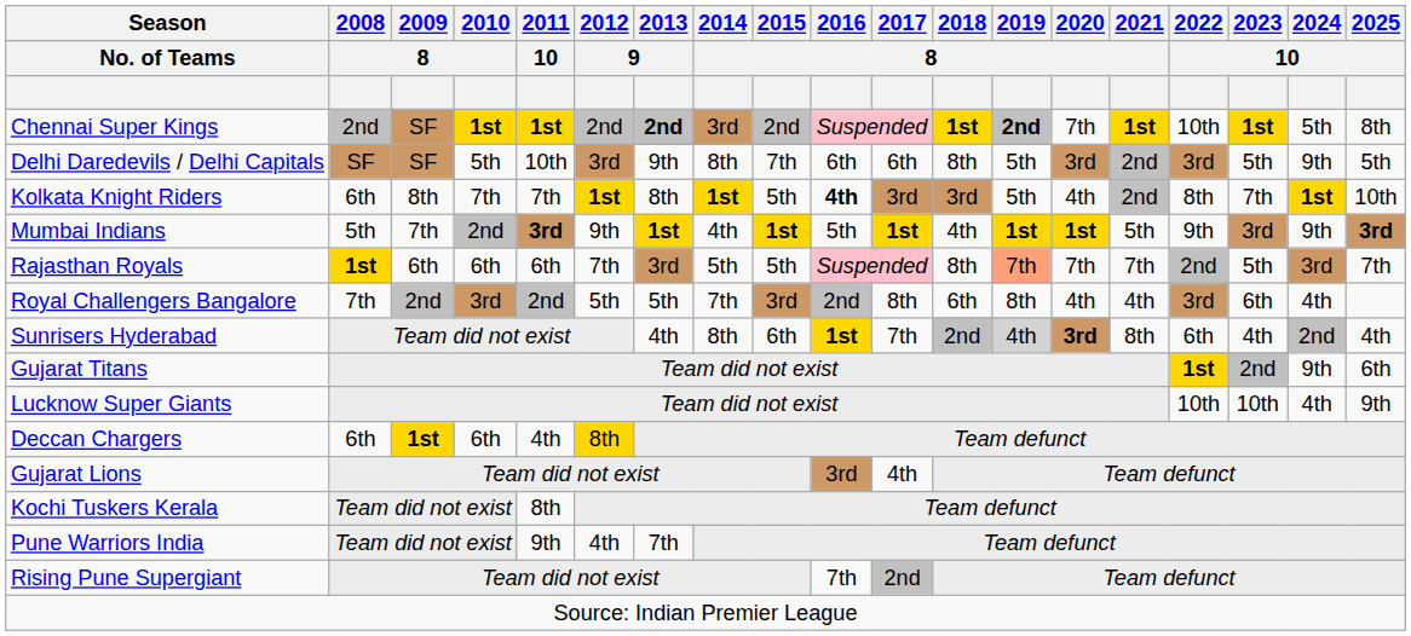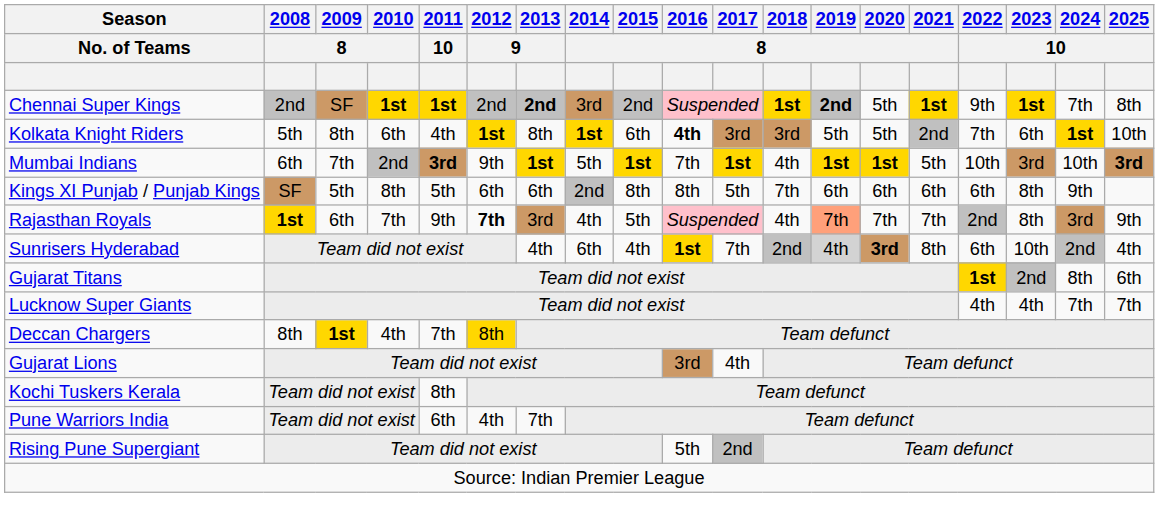Chennai Super Kings | 2020 / 8: 7th -> 5th
Chennai Super Kings | 2022 / 10: 10th -> 9th
Chennai Super Kings | 2024 / 10: 5th -> 7th
- row: Delhi Daredevils / Delhi Capitals | SF | SF | 5th | 10th | 3rd | 9th | 8th | 7th | 6th | 6th | 8th | 5th | 3rd | 2nd | 3rd | 5th | 9th | 5th
Kolkata Knight Riders | 2008 / 8: 6th -> 5th
Kolkata Knight Riders | 2010 / 8: 7th -> 6th
Kolkata Knight Riders | 2011 / 10: 7th -> 4th
Kolkata Knight Riders | 2015 / 8: 5th -> 6th
Kolkata Knight Riders | 2020 / 8: 4th -> 5th
Kolkata Knight Riders | 2022 / 10: 8th -> 7th
Kolkata Knight Riders | 2023 / 10: 7th -> 6th
Mumbai Indians | 2008 / 8: 5th -> 6th
Mumbai Indians | 2014 / 8: 4th -> 5th
Mumbai Indians | 2016 / 8: 5th -> 7th
Mumbai Indians | 2022 / 10: 9th -> 10th
Mumbai Indians | 2024 / 10: 9th -> 10th
+ row: Kings XI Punjab / Punjab Kings | SF | 5th | 8th | 5th | 6th | 6th | 2nd | 8th | 8th | 5th | 7th | 6th | 6th | 6th | 6th | 8th | 9th
Rajasthan Royals | 2010 / 8: 6th -> 7th
Rajasthan Royals | 2011 / 10: 6th -> 9th
Rajasthan Royals | 2012 / 9: normal -> bold
Rajasthan Royals | 2014 / 8: 5th -> 4th
Rajasthan Royals | 2018 / 8: 8th -> 4th
Rajasthan Royals | 2023 / 10: 5th -> 8th
Rajasthan Royals | 2025 / 10: 7th -> 9th
- row: Royal Challengers Bangalore | 7th | 2nd | 3rd | 2nd | 5th | 5th | 7th | 3rd | 2nd | 8th | 6th | 8th | 4th | 4th | 3rd | 6th | 4th
Sunrisers Hyderabad | 2014 / 8: 8th -> 6th
Sunrisers Hyderabad | 2015 / 8: 6th -> 4th
Sunrisers Hyderabad | 2023 / 10: 4th -> 10th
Gujarat Titans | 2024 / 10: 9th -> 8th
Lucknow Super Giants | 2022 / 10: 10th -> 4th
Lucknow Super Giants | 2023 / 10: 10th -> 4th
Lucknow Super Giants | 2024 / 10: 4th -> 7th
Lucknow Super Giants | 2025 / 10: 9th -> 7th
Deccan Chargers | 2008 / 8: 6th -> 8th
Deccan Chargers | 2010 / 8: 6th -> 4th
Deccan Chargers | 2011 / 10: 4th -> 7th
Pune Warriors India | 2011 / 10: 9th -> 6th
Rising Pune Supergiant | 2016 / 8: 7th -> 5th
